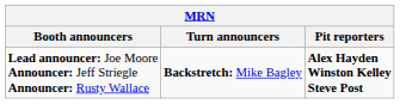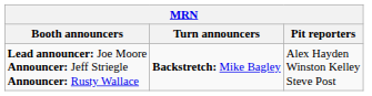row 3 | Pit reporters: bold -> normal
